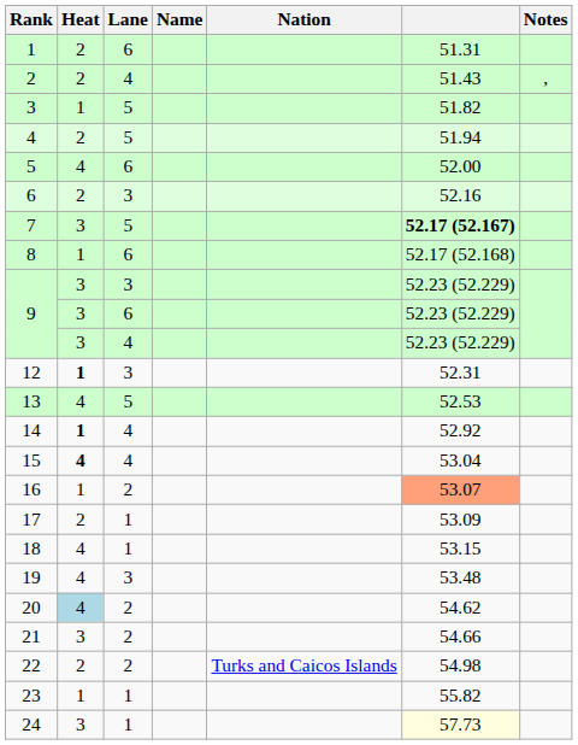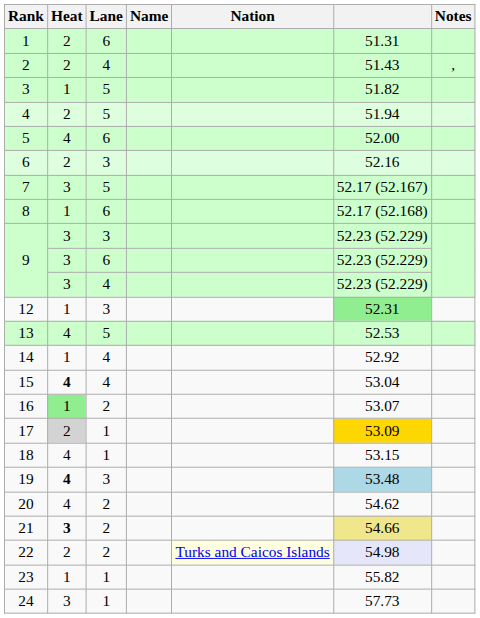7 | column 6: bold -> normal
12 | Heat: bold -> normal
12 | column 6: no background -> lightgreen background
14 | Heat: bold -> normal
16 | Heat: no background -> lightgreen background
16 | column 6: lightsalmon background -> no background
17 | Heat: no background -> lightgrey background
17 | column 6: no background -> gold background
19 | Heat: normal -> bold
19 | column 6: no background -> lightblue background
20 | Heat: lightblue background -> no background
21 | Heat: normal -> bold
21 | column 6: no background -> khaki background
22 | Nation: no background -> lightyellow background
22 | column 6: no background -> lavender background
24 | column 6: lightyellow background -> no background
